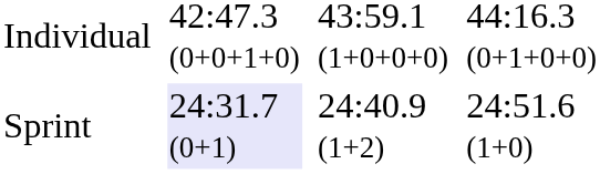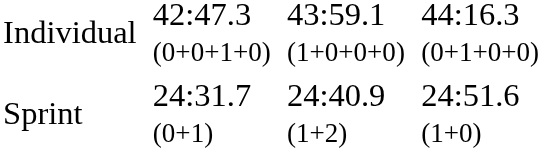Sprint | column 2: lavender background -> no background
